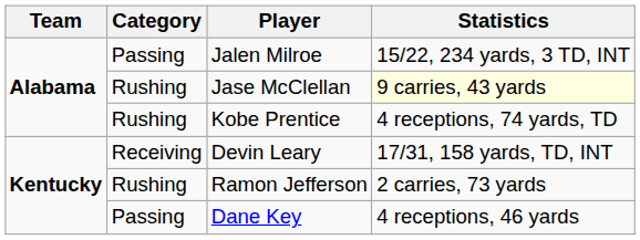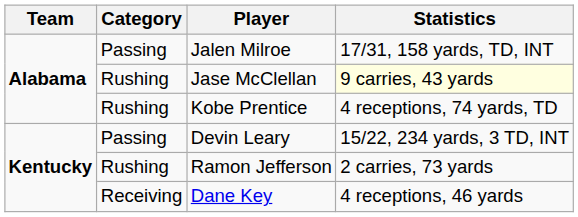Jalen Milroe | Statistics: 15/22, 234 yards, 3 TD, INT -> 17/31, 158 yards, TD, INT
Devin Leary | Category: Receiving -> Passing
Devin Leary | Statistics: 17/31, 158 yards, TD, INT -> 15/22, 234 yards, 3 TD, INT
Dane Key | Category: Passing -> Receiving
